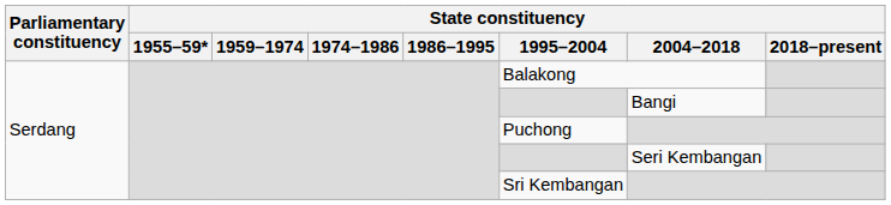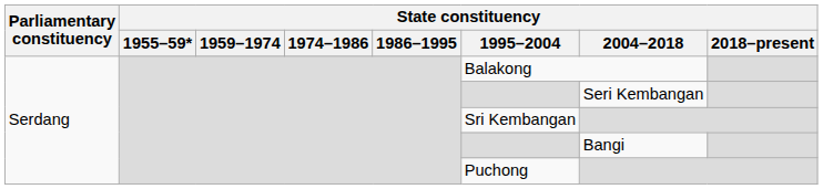row 4 | State constituency / 2004–2018: Bangi -> Seri Kembangan
row 5 | State constituency / 1995–2004: Puchong -> Sri Kembangan
row 6 | State constituency / 2004–2018: Seri Kembangan -> Bangi
row 7 | State constituency / 1995–2004: Sri Kembangan -> Puchong
